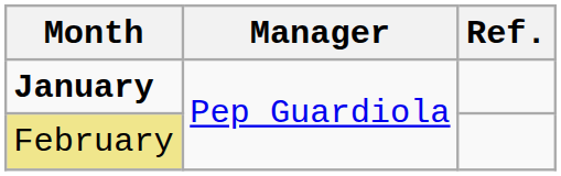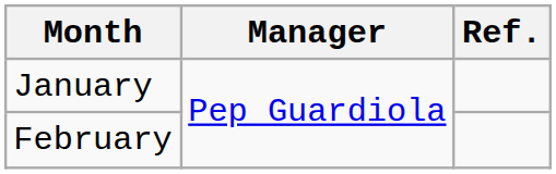January | Month: bold -> normal
February | Month: khaki background -> no background
